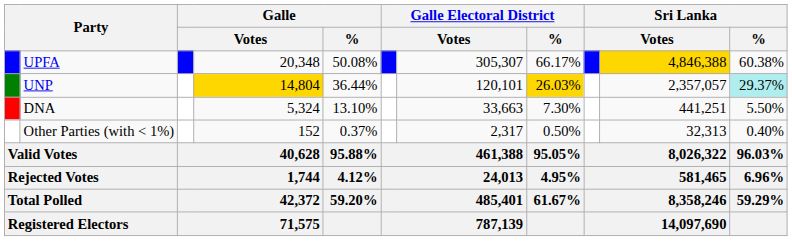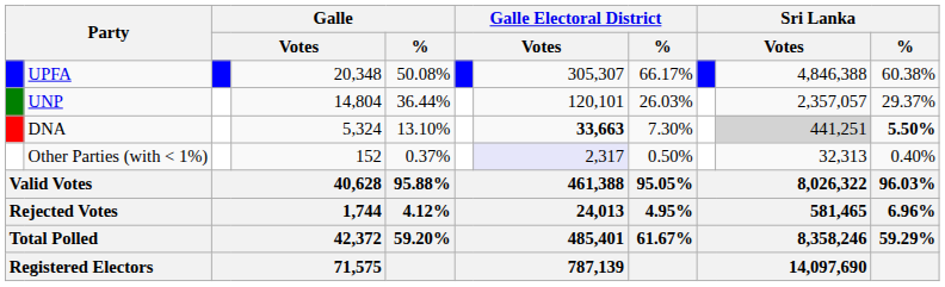UPFA | column 10: gold background -> no background
UNP | column 4: gold background -> no background
UNP | Galle Electoral District / %: gold background -> no background
UNP | Sri Lanka / %: paleturquoise background -> no background
DNA | column 7: normal -> bold
DNA | column 10: no background -> lightgrey background
DNA | Sri Lanka / %: normal -> bold
Other Parties (with < 1%) | column 7: no background -> lavender background
